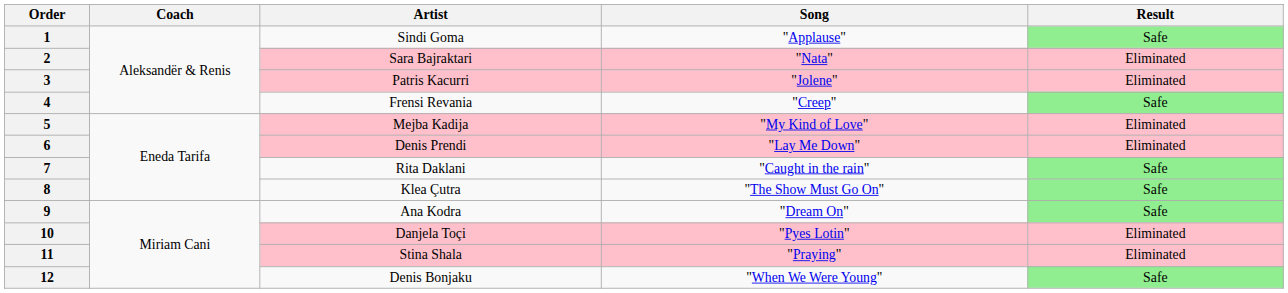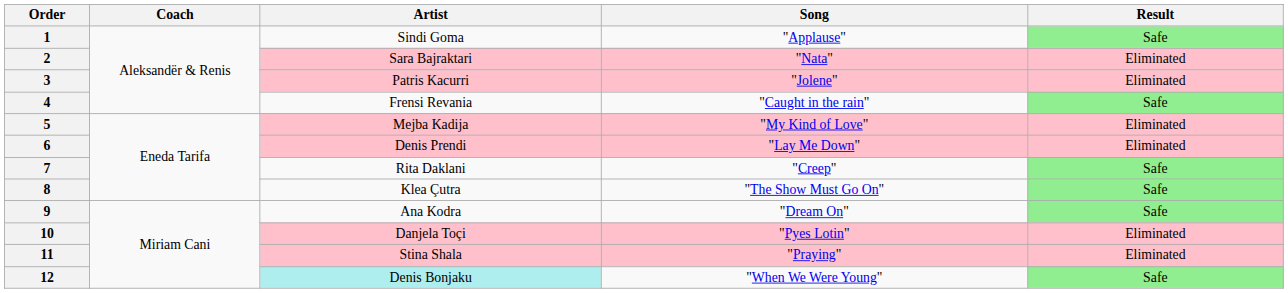4 | Song: "Creep" -> "Caught in the rain"
7 | Song: "Caught in the rain" -> "Creep"
12 | Artist: no background -> paleturquoise background
